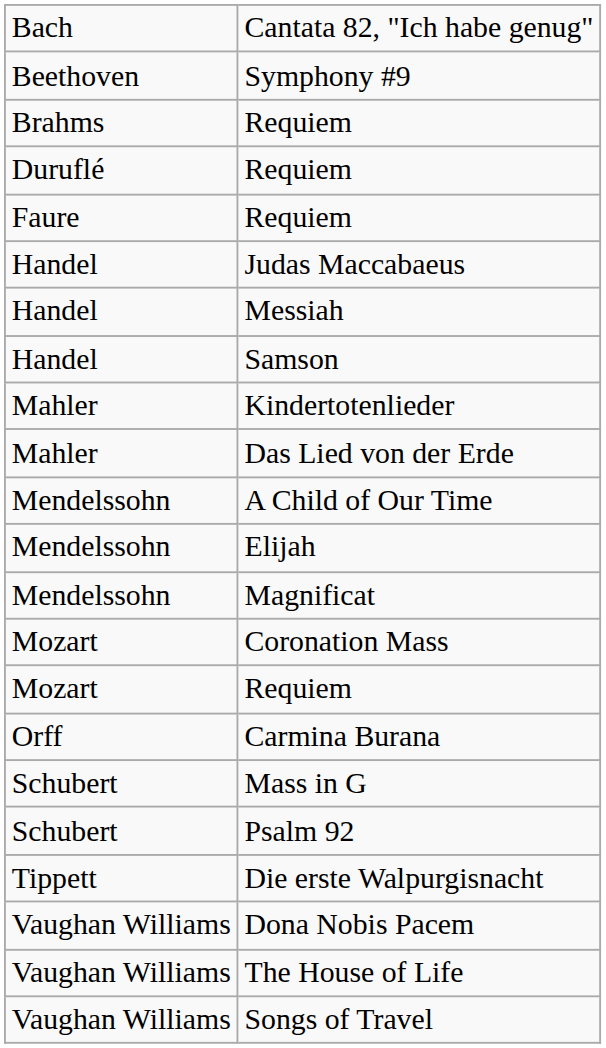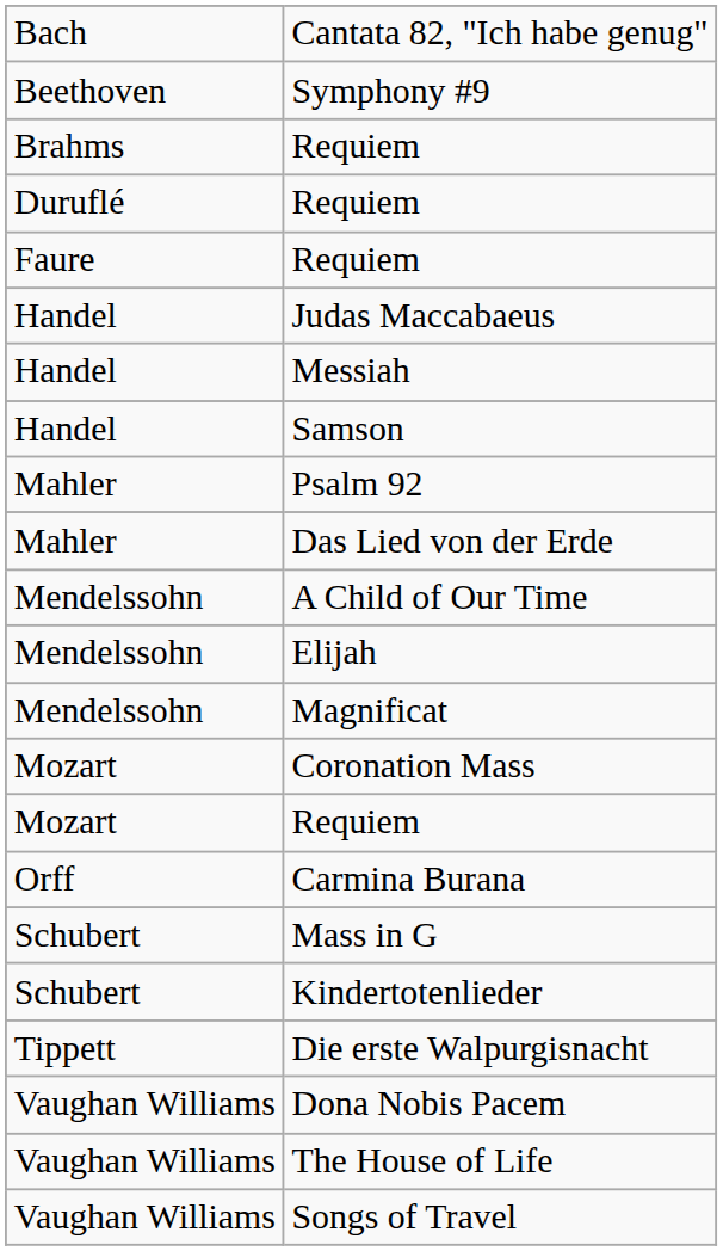row 9 | column 2: Kindertotenlieder -> Psalm 92
row 18 | column 2: Psalm 92 -> Kindertotenlieder
